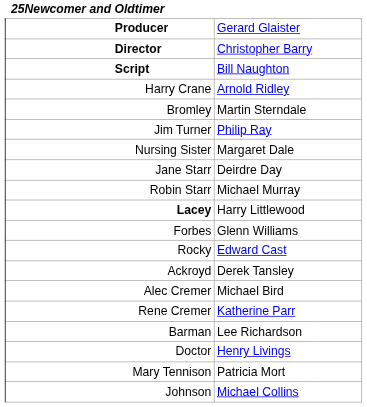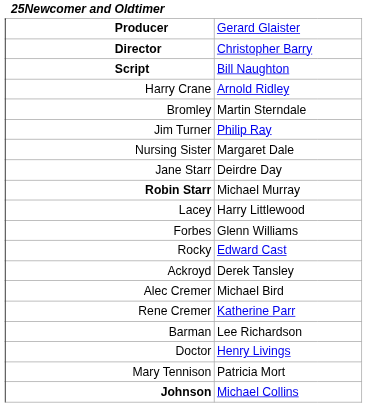Robin Starr | column 2: normal -> bold
Lacey | column 2: bold -> normal
Johnson | column 2: normal -> bold
